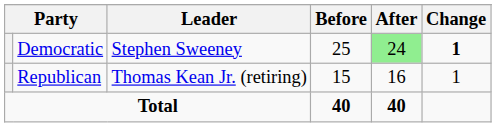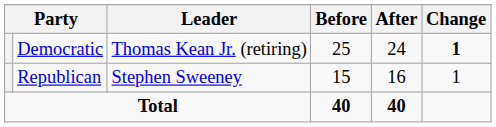Democratic | Leader: Stephen Sweeney -> Thomas Kean Jr. (retiring)
Democratic | After: lightgreen background -> no background
Republican | Leader: Thomas Kean Jr. (retiring) -> Stephen Sweeney
